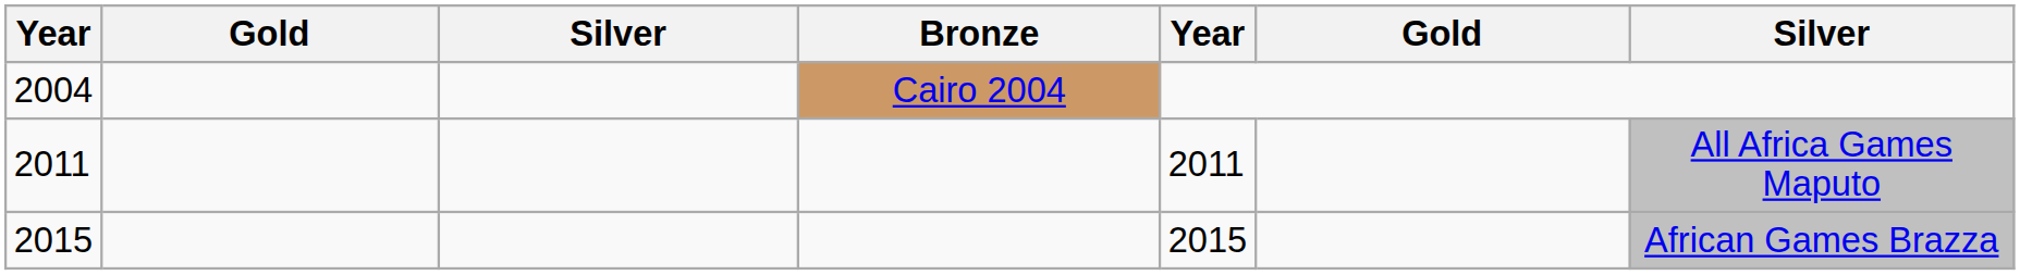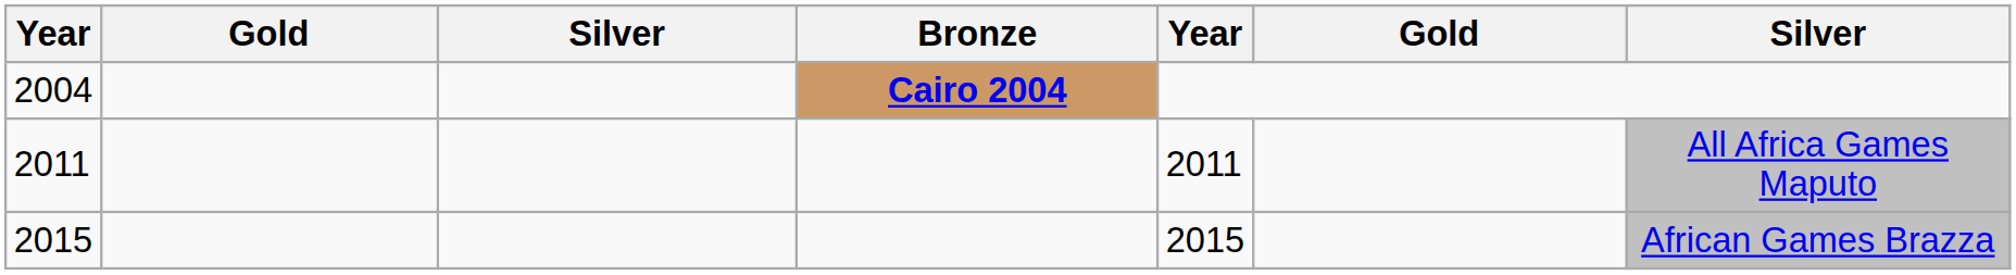2004 | Bronze: normal -> bold
